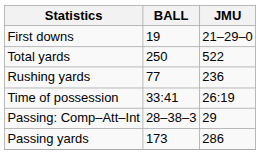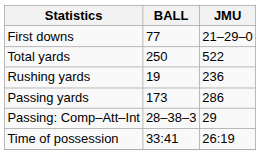First downs | BALL: 19 -> 77
Rushing yards | BALL: 77 -> 19
rows swapped: Passing yards <-> Time of possession
